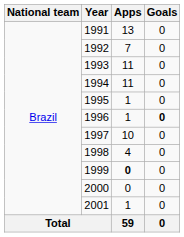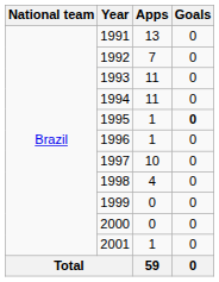1995 | Goals: normal -> bold
1996 | Goals: bold -> normal
1999 | Apps: bold -> normal
